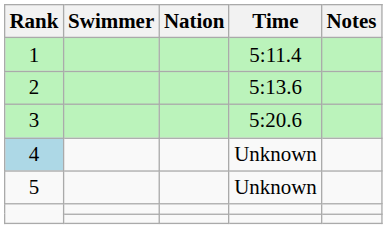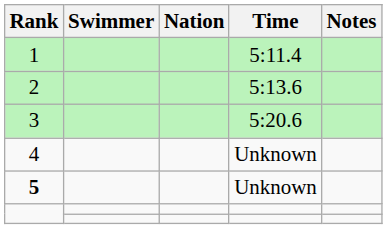4 | Rank: lightblue background -> no background
5 | Rank: normal -> bold
